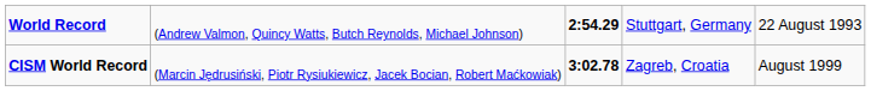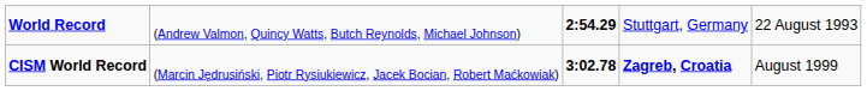CISM World Record | column 4: normal -> bold
